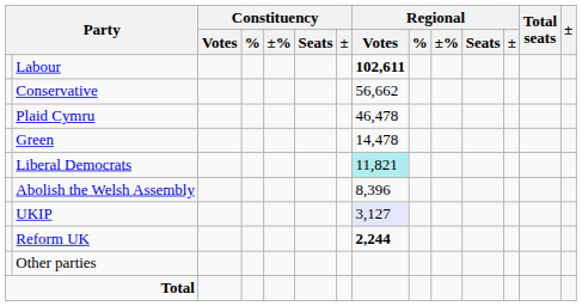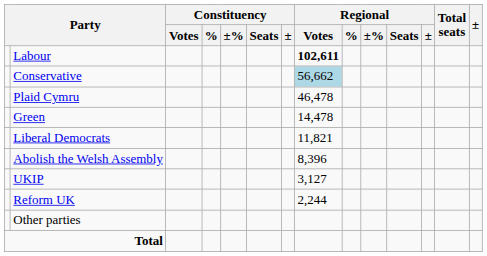Conservative | Regional / Votes: no background -> lightblue background
Liberal Democrats | Regional / Votes: paleturquoise background -> no background
UKIP | Regional / Votes: lavender background -> no background
Reform UK | Regional / Votes: bold -> normal
